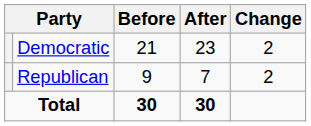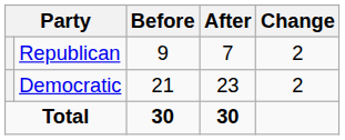rows swapped: Democratic <-> Republican
